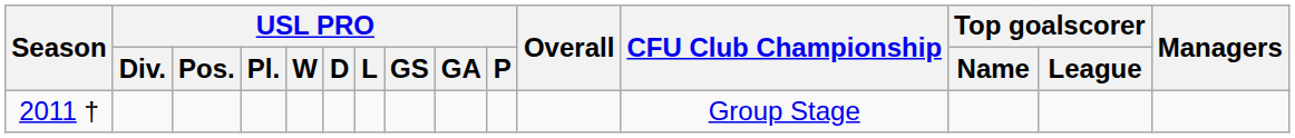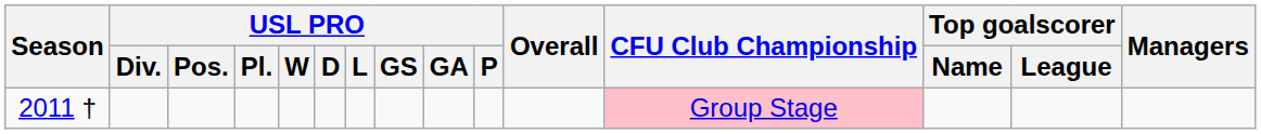2011 † | CFU Club Championship: no background -> pink background
